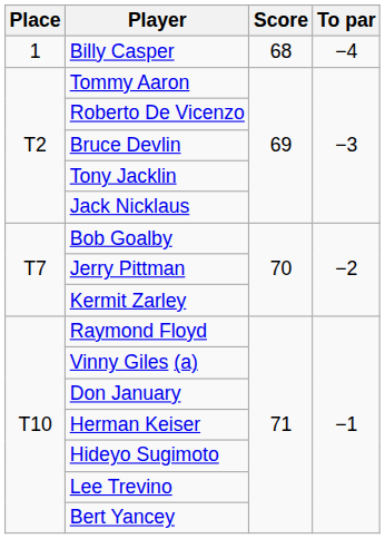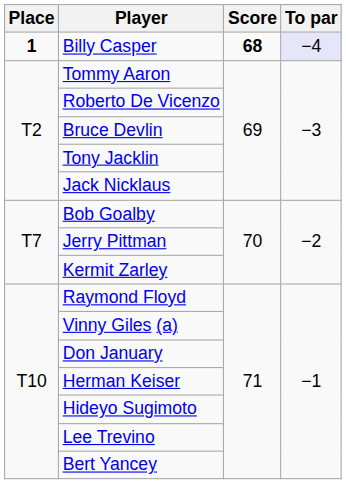Billy Casper | Place: normal -> bold
Billy Casper | Score: normal -> bold
Billy Casper | To par: no background -> lavender background
